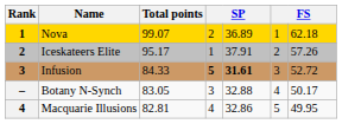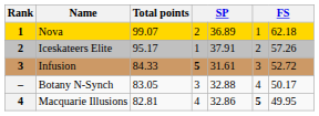Infusion | column 5: bold -> normal
Macquarie Illusions | column 6: normal -> bold
